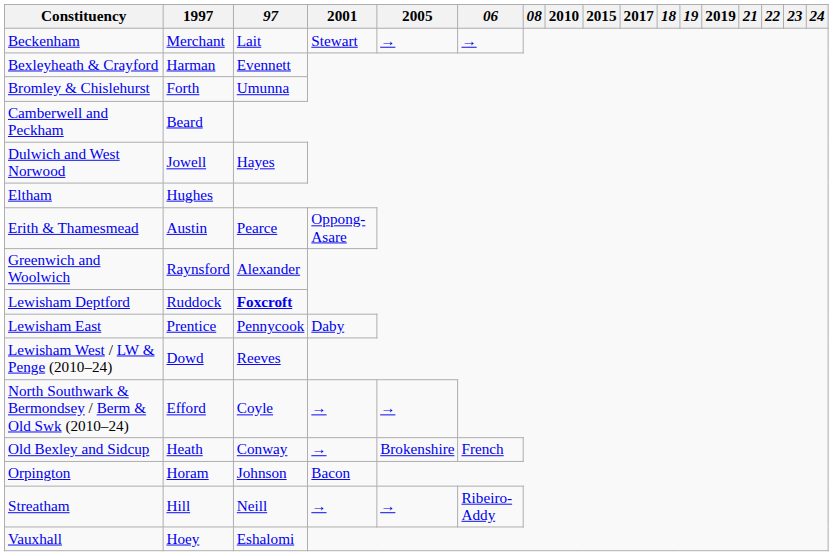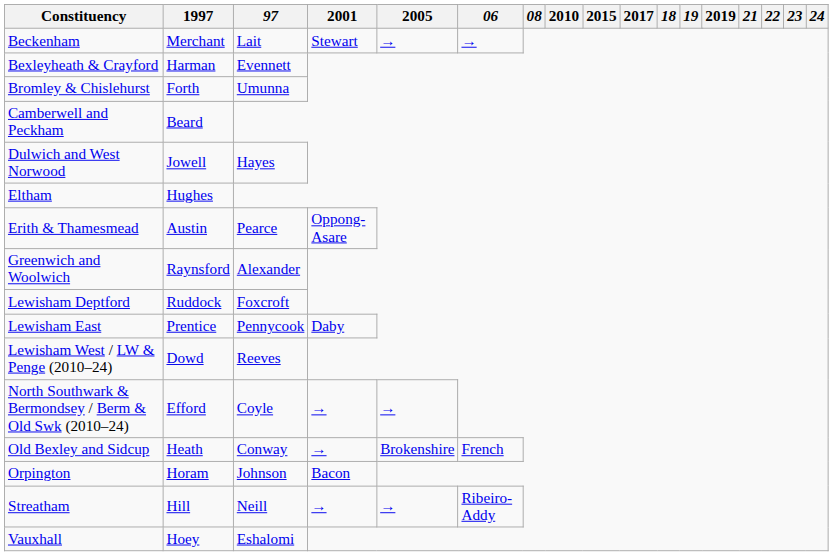Lewisham Deptford | 97: bold -> normal
